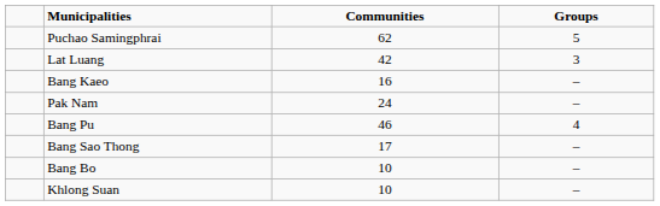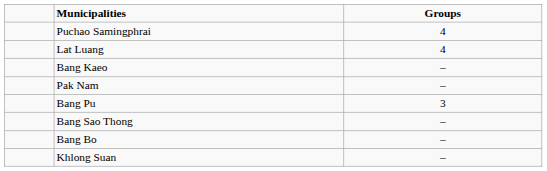- column: Communities | 62 | 42 | 16 | 24 | 46 | 17 | 10 | 10
Puchao Samingphrai | Groups: 5 -> 4
Lat Luang | Groups: 3 -> 4
Bang Pu | Groups: 4 -> 3
